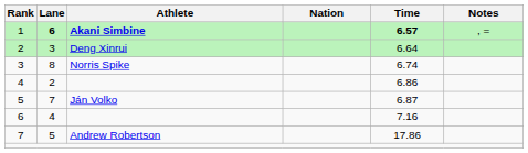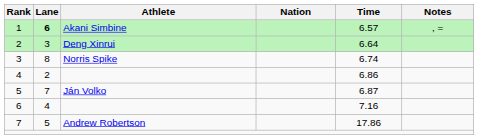1 | Athlete: bold -> normal
1 | Time: bold -> normal
